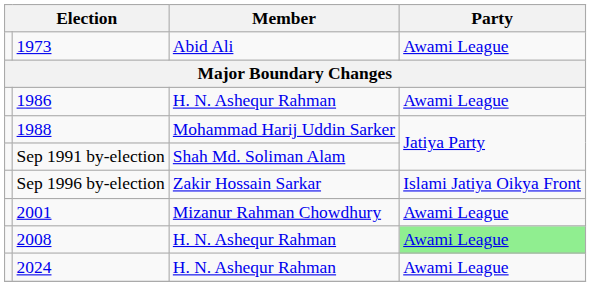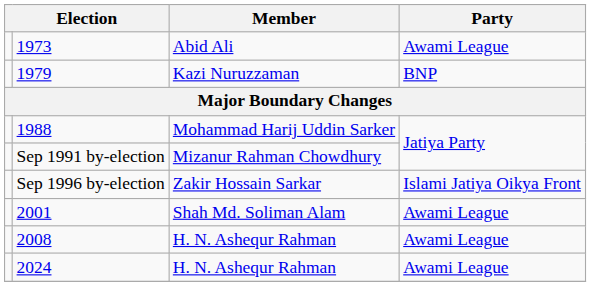+ row: 1979 | Kazi Nuruzzaman | BNP
- row: 1986 | H. N. Ashequr Rahman | Awami League
Sep 1991 by-election | Member: Shah Md. Soliman Alam -> Mizanur Rahman Chowdhury
2001 | Member: Mizanur Rahman Chowdhury -> Shah Md. Soliman Alam
2008 | Party: lightgreen background -> no background
